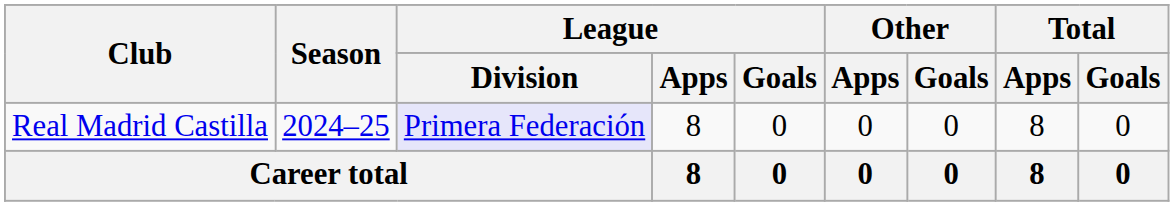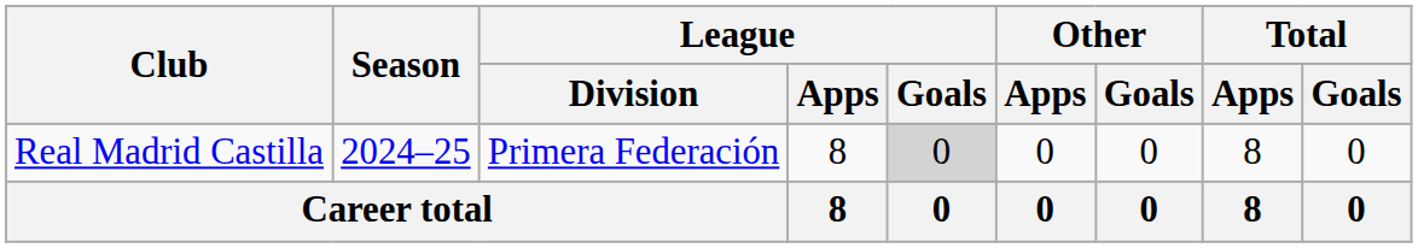Real Madrid Castilla | League / Division: lavender background -> no background
Real Madrid Castilla | League / Goals: no background -> lightgrey background
